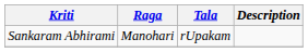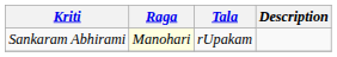Sankaram Abhirami | Raga: no background -> lightyellow background
